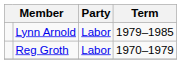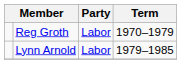rows swapped: Reg Groth <-> Lynn Arnold
